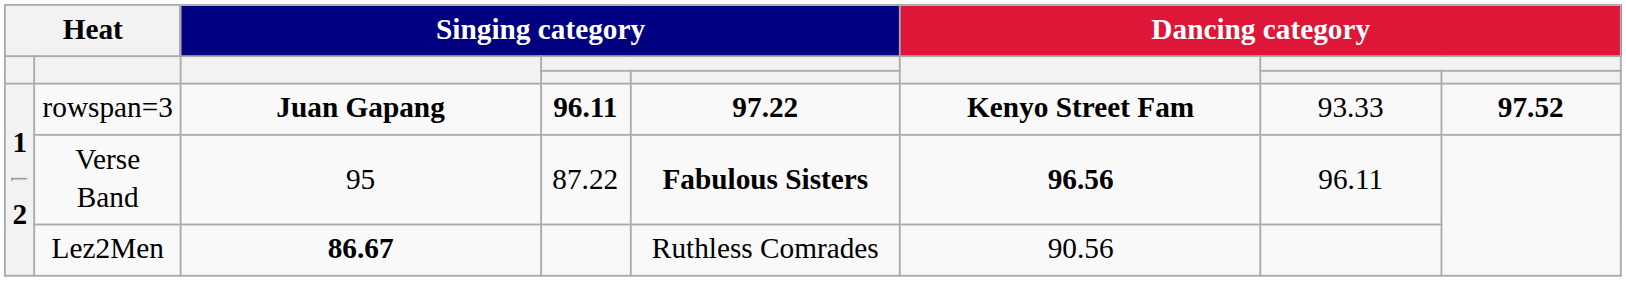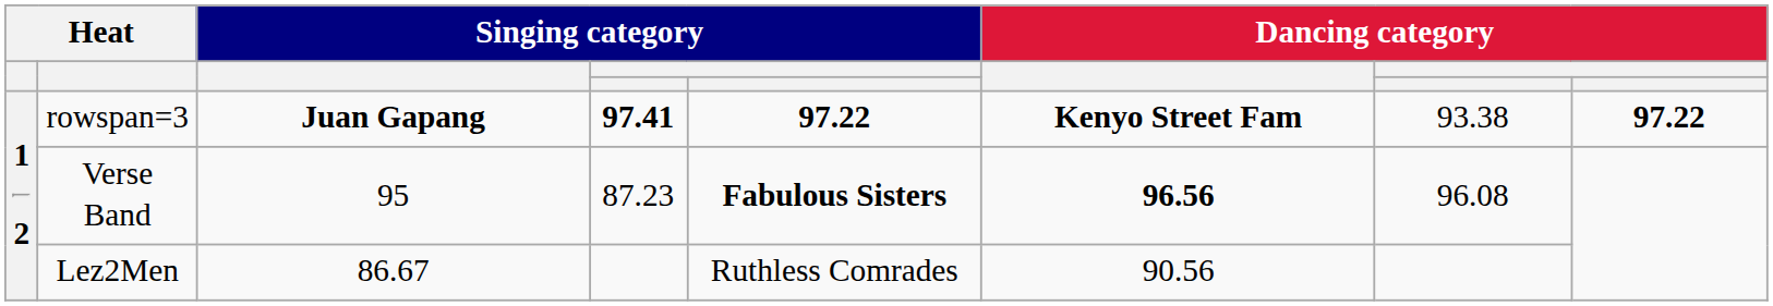rowspan=3 | column 4: 96.11 -> 97.41
rowspan=3 | column 7: 93.33 -> 93.38
rowspan=3 | column 8: 97.52 -> 97.22
Verse Band | column 4: 87.22 -> 87.23
Verse Band | column 7: 96.11 -> 96.08
Lez2Men | column 3: bold -> normal
